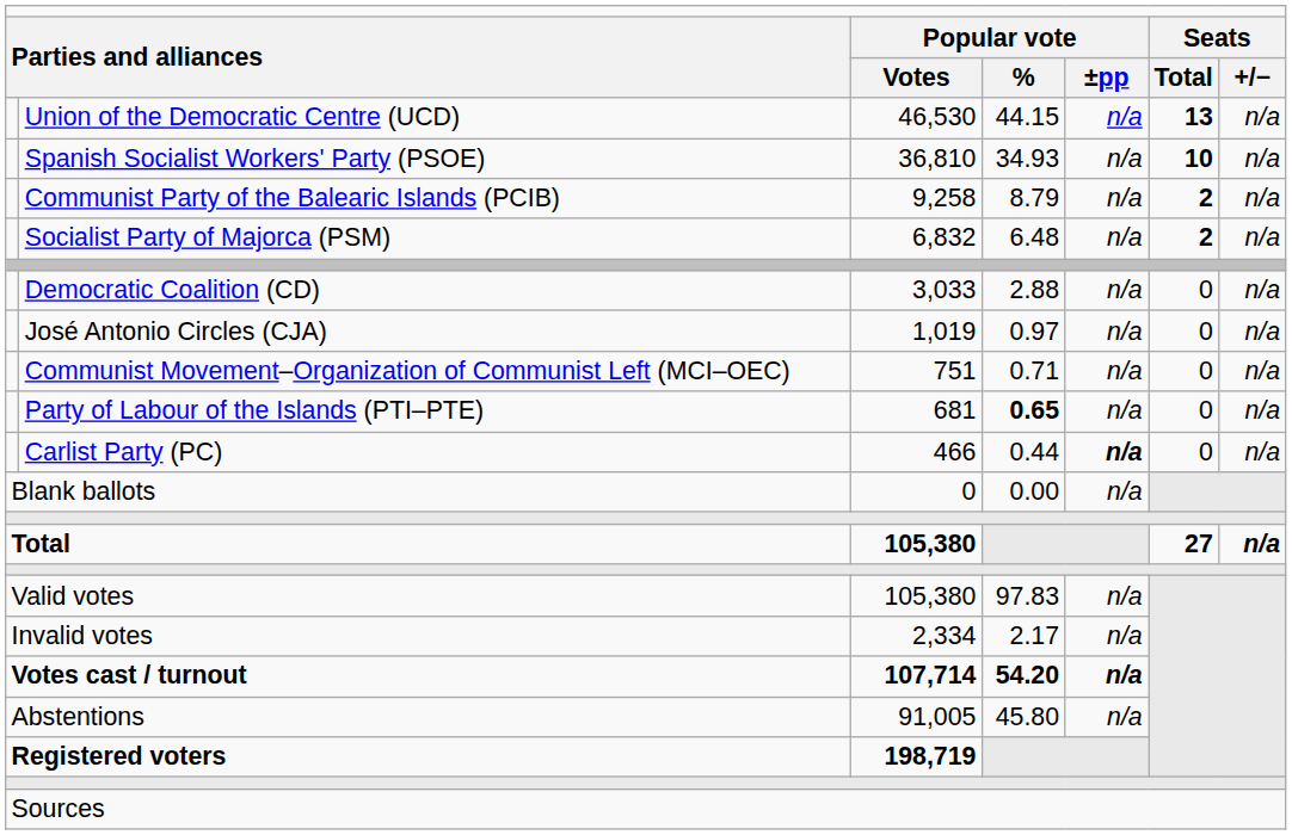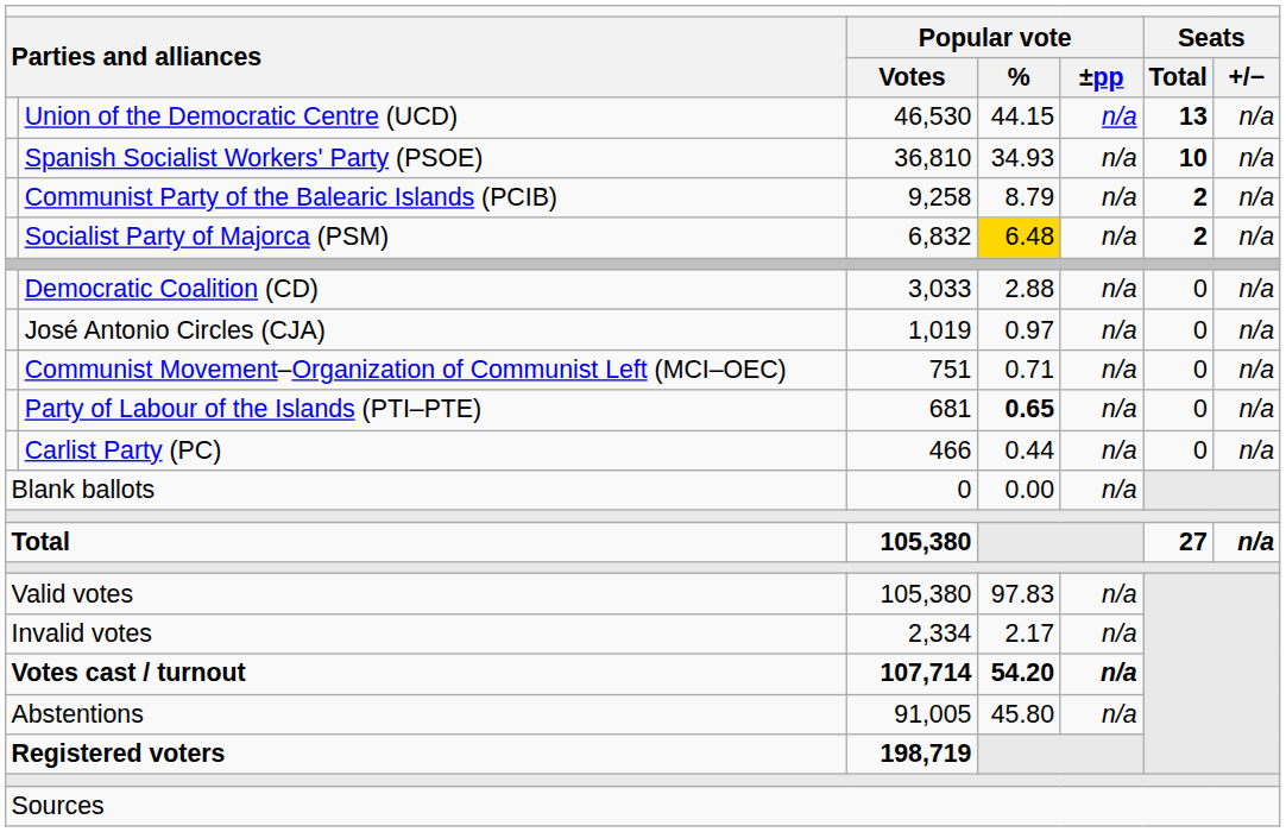Socialist Party of Majorca (PSM) | column 4: no background -> gold background
Carlist Party (PC) | column 5: bold -> normal
